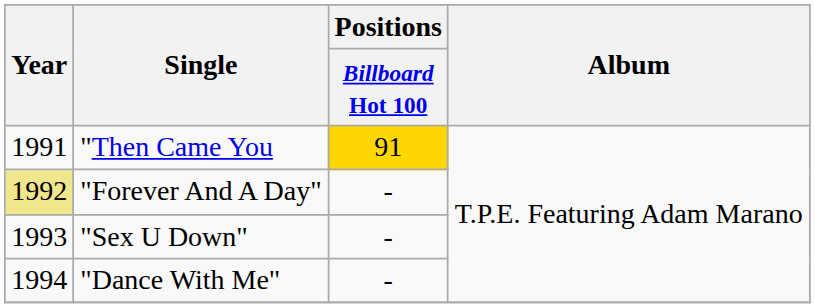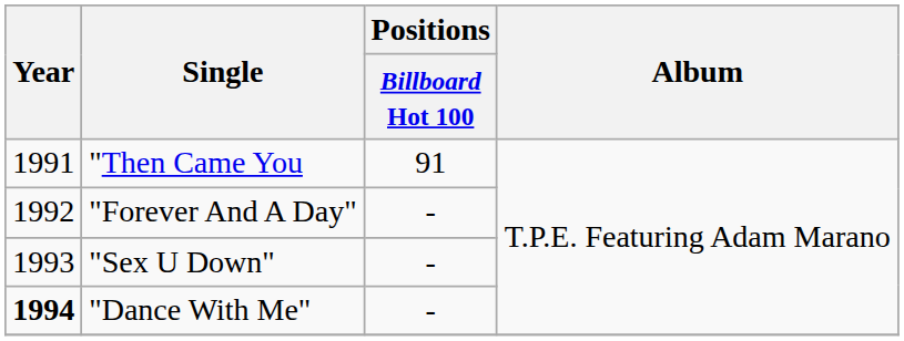"Then Came You | Positions / Billboard Hot 100: gold background -> no background
"Forever And A Day" | Year: khaki background -> no background
"Dance With Me" | Year: normal -> bold
